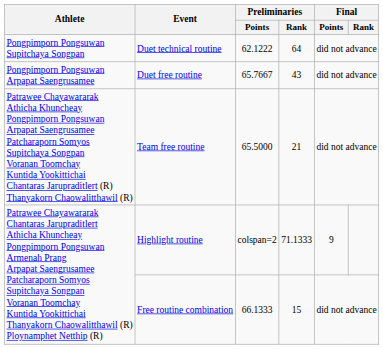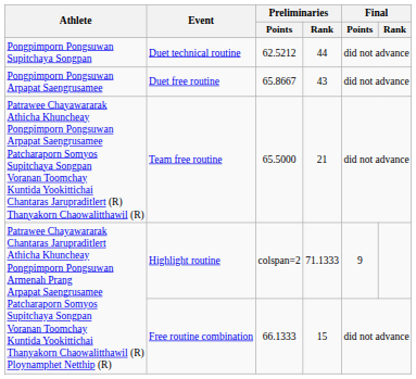Duet technical routine | Preliminaries / Points: 62.1222 -> 62.5212
Duet technical routine | Preliminaries / Rank: 64 -> 44
Duet free routine | Preliminaries / Points: 65.7667 -> 65.8667
